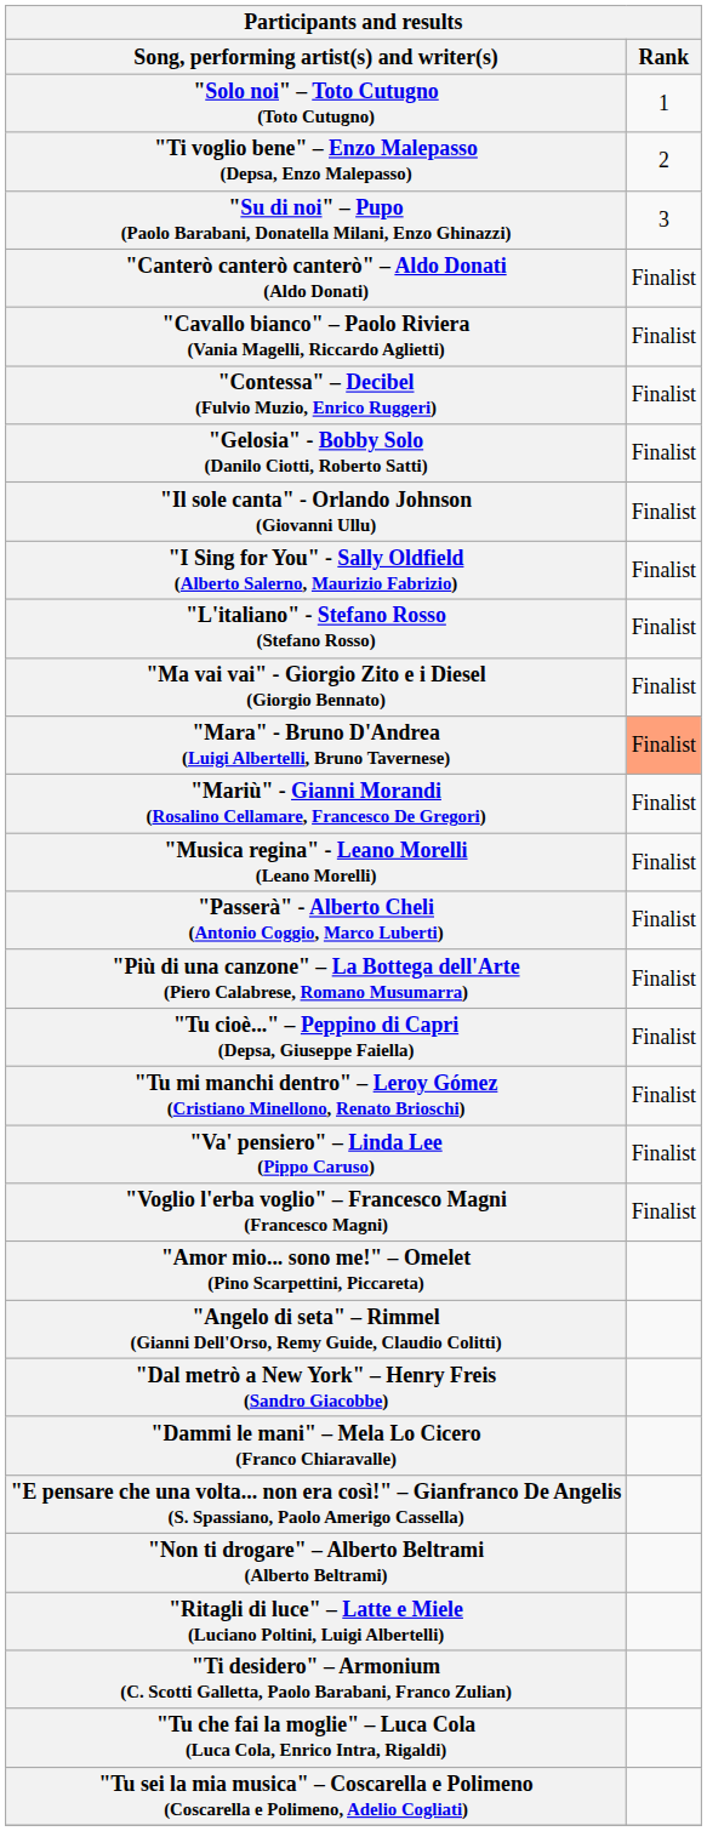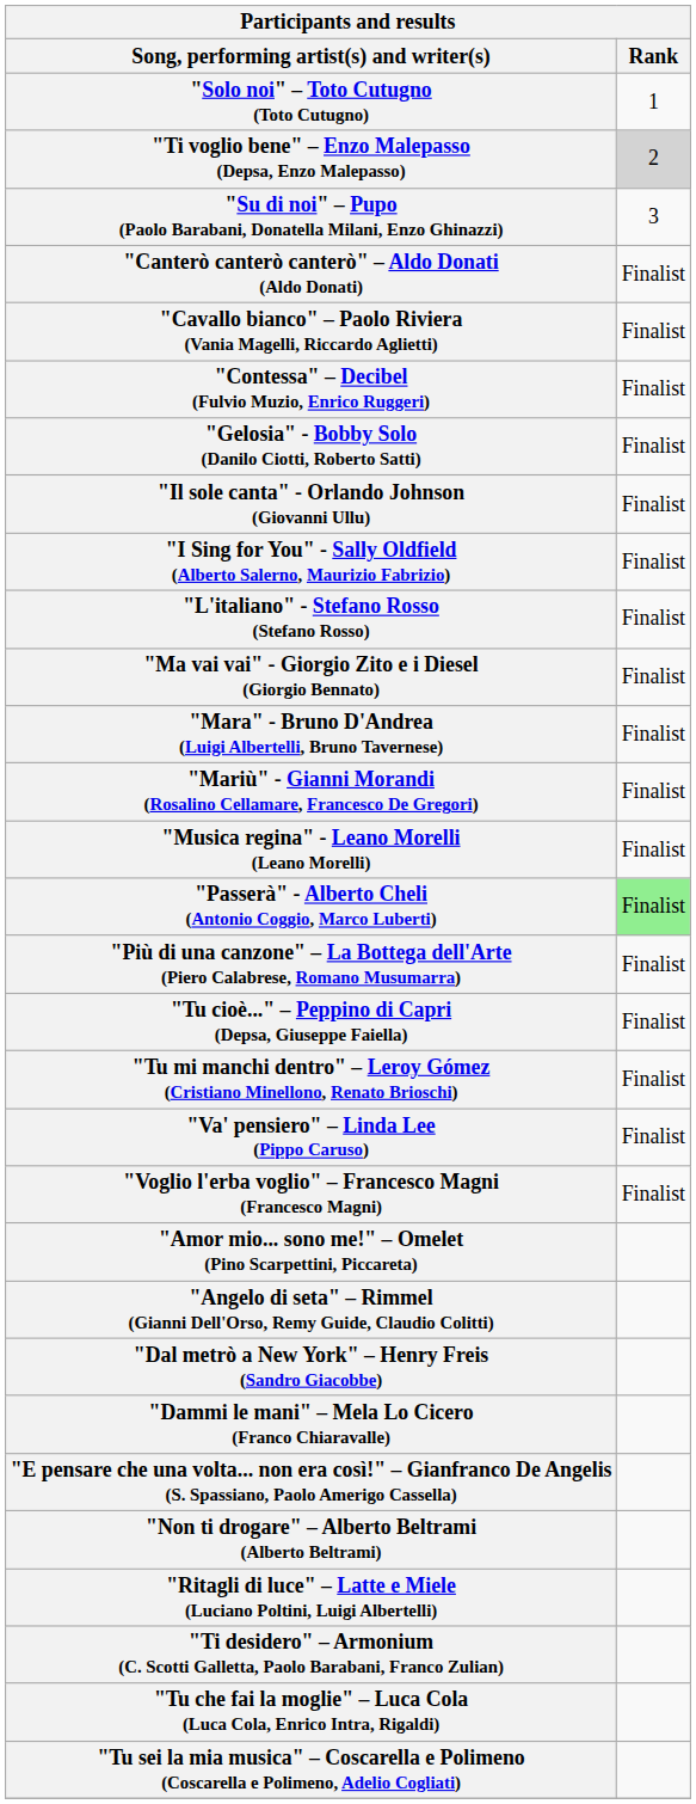"Ti voglio bene" – Enzo Malepasso (Depsa, Enzo Malepasso) | Rank: no background -> lightgrey background
"Mara" - Bruno D'Andrea (Luigi Albertelli, Bruno Tavernese) | Rank: lightsalmon background -> no background
"Passerà" - Alberto Cheli (Antonio Coggio, Marco Luberti) | Rank: no background -> lightgreen background
